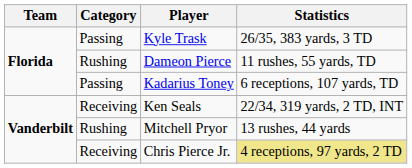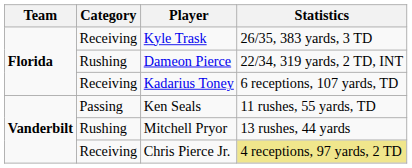Kyle Trask | Category: Passing -> Receiving
Dameon Pierce | Statistics: 11 rushes, 55 yards, TD -> 22/34, 319 yards, 2 TD, INT
Kadarius Toney | Category: Passing -> Receiving
Ken Seals | Category: Receiving -> Passing
Ken Seals | Statistics: 22/34, 319 yards, 2 TD, INT -> 11 rushes, 55 yards, TD
